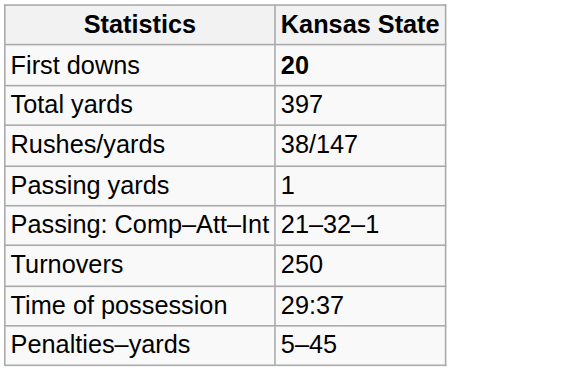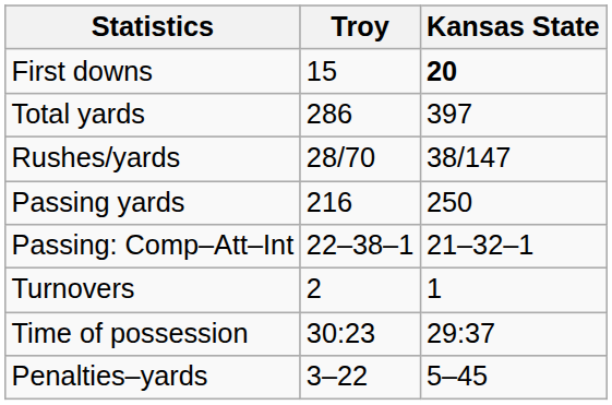+ column: Troy | 15 | 286 | 28/70 | 216 | 22–38–1 | 2 | 30:23 | 3–22
Passing yards | Kansas State: 1 -> 250
Turnovers | Kansas State: 250 -> 1
